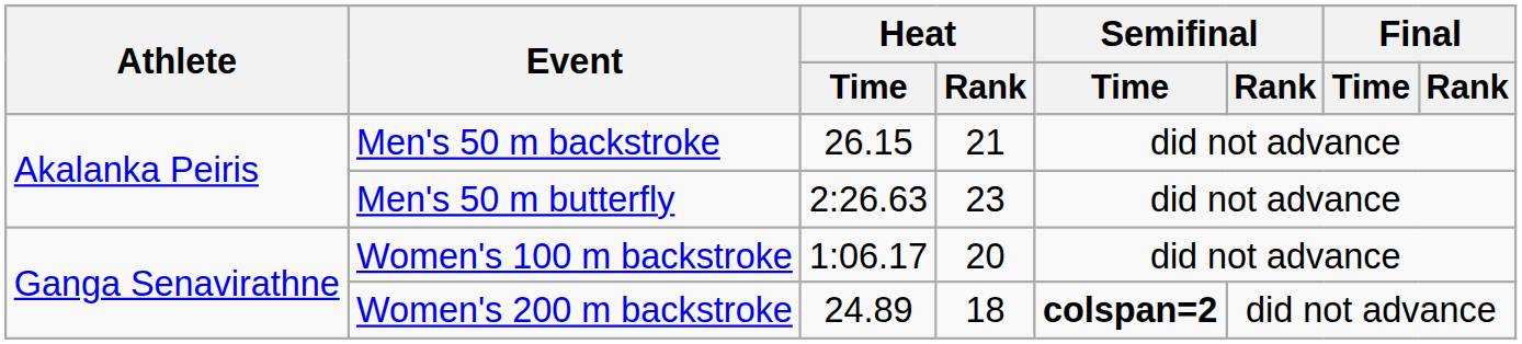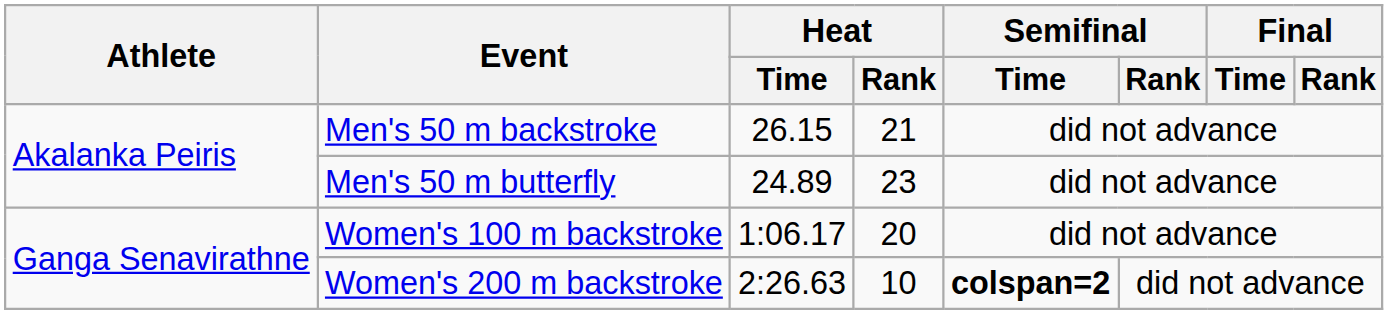Men's 50 m butterfly | Heat / Time: 2:26.63 -> 24.89
Women's 200 m backstroke | Heat / Time: 24.89 -> 2:26.63
Women's 200 m backstroke | Heat / Rank: 18 -> 10
